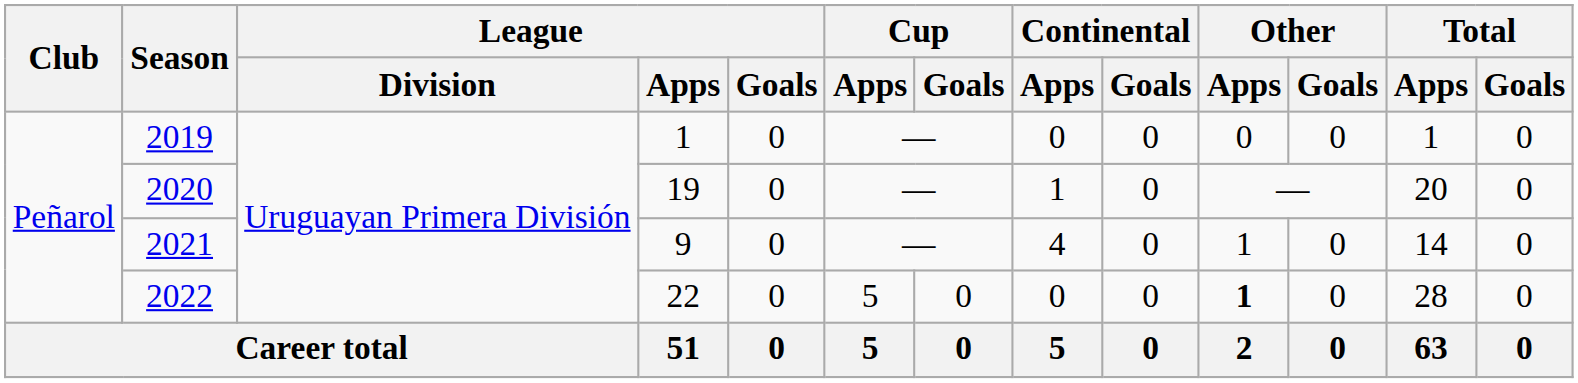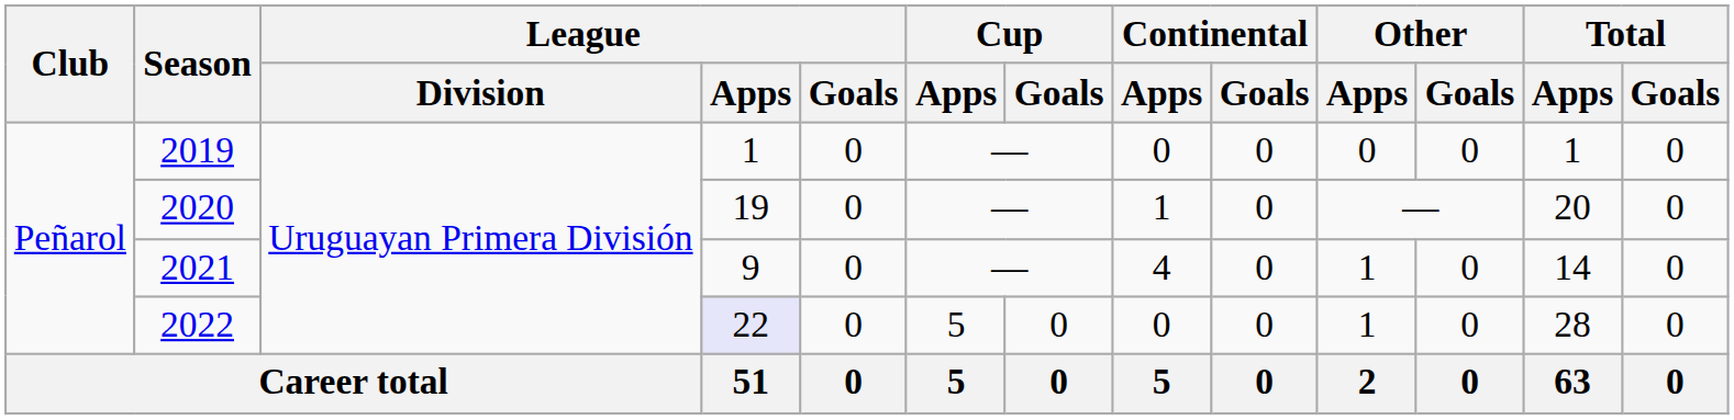2022 | League / Apps: no background -> lavender background
2022 | Other / Apps: bold -> normal
